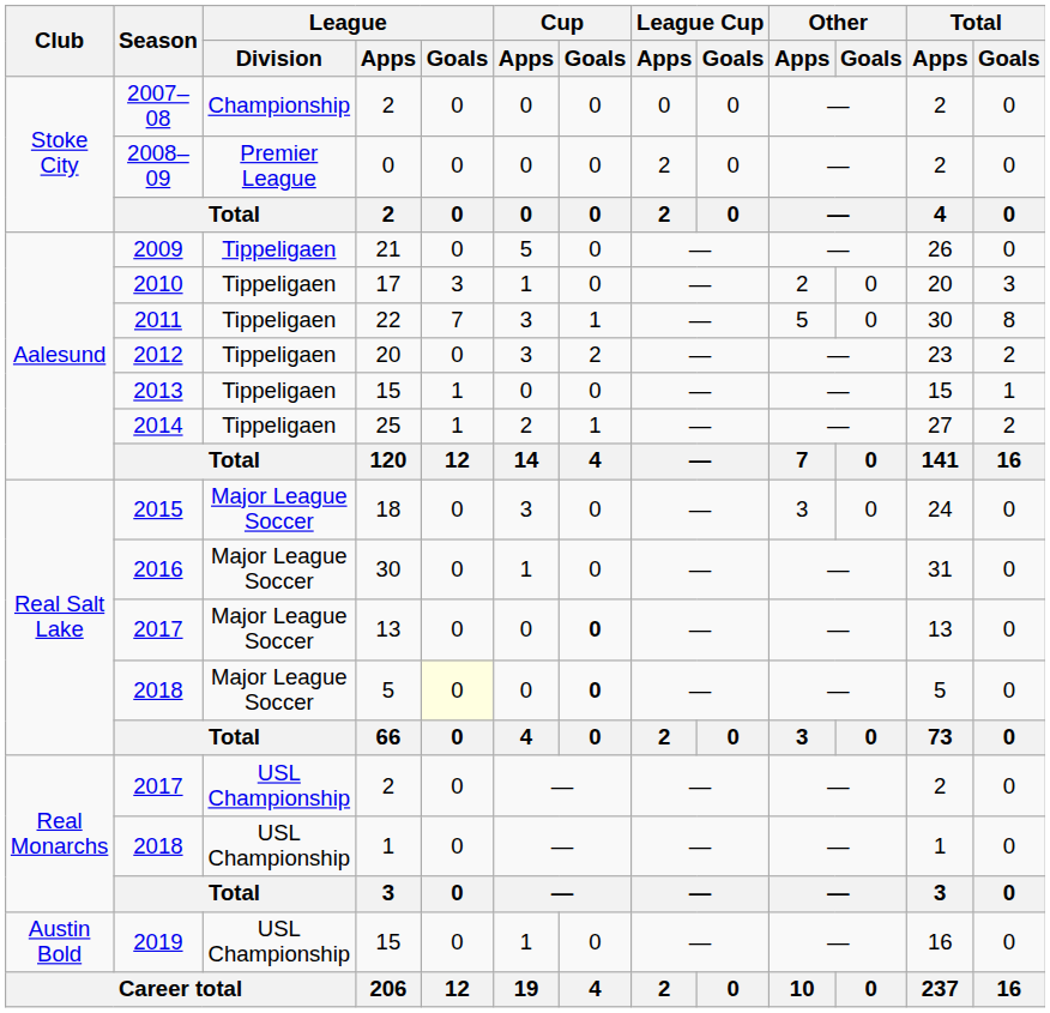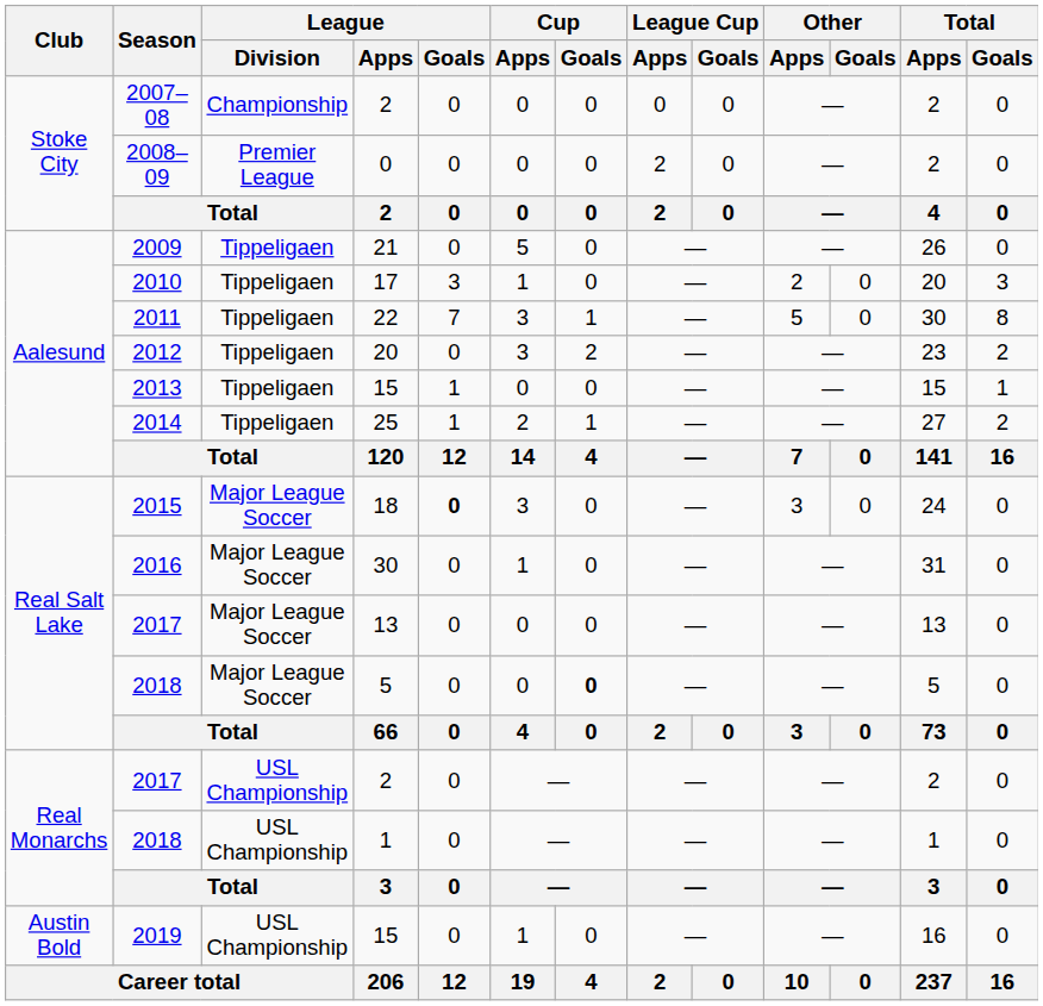2015 | League / Goals: normal -> bold
2017 / 13 | Cup / Goals: bold -> normal
2018 / 5 | League / Goals: lightyellow background -> no background
